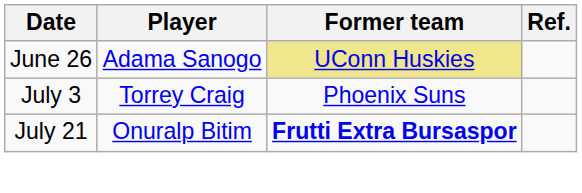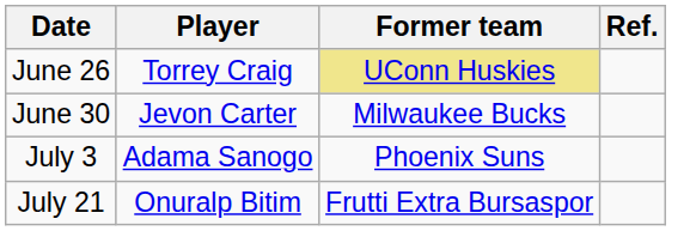June 26 | Player: Adama Sanogo -> Torrey Craig
+ row: June 30 | Jevon Carter | Milwaukee Bucks
July 3 | Player: Torrey Craig -> Adama Sanogo
July 21 | Former team: bold -> normal
